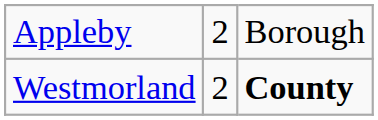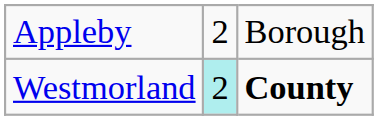Westmorland | column 2: no background -> paleturquoise background
